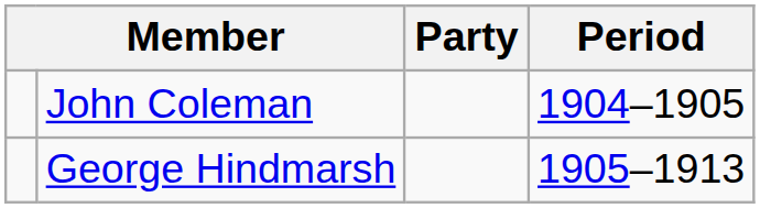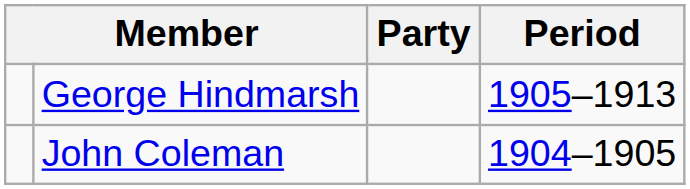rows swapped: John Coleman <-> George Hindmarsh
